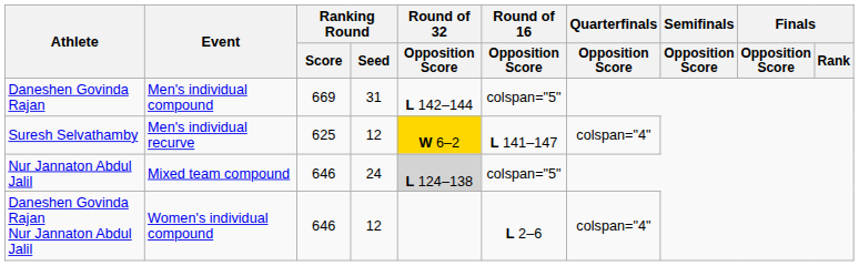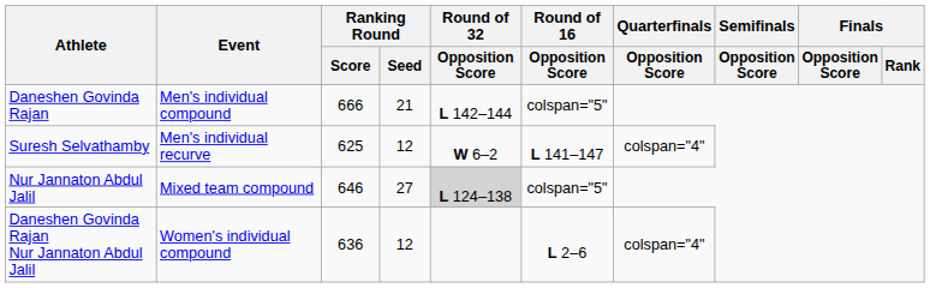Daneshen Govinda Rajan | Ranking Round / Score: 669 -> 666
Daneshen Govinda Rajan | Ranking Round / Seed: 31 -> 21
Suresh Selvathamby | Round of 32 / Opposition Score: gold background -> no background
Nur Jannaton Abdul Jalil | Ranking Round / Seed: 24 -> 27
Daneshen Govinda Rajan Nur Jannaton Abdul Jalil | Ranking Round / Score: 646 -> 636
